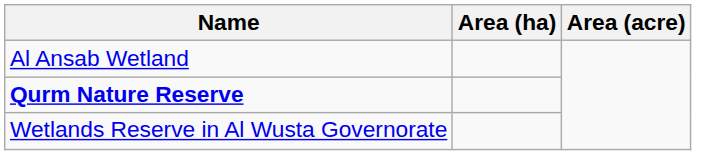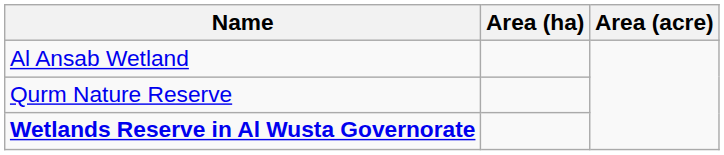Qurm Nature Reserve | Name: bold -> normal
Wetlands Reserve in Al Wusta Governorate | Name: normal -> bold
